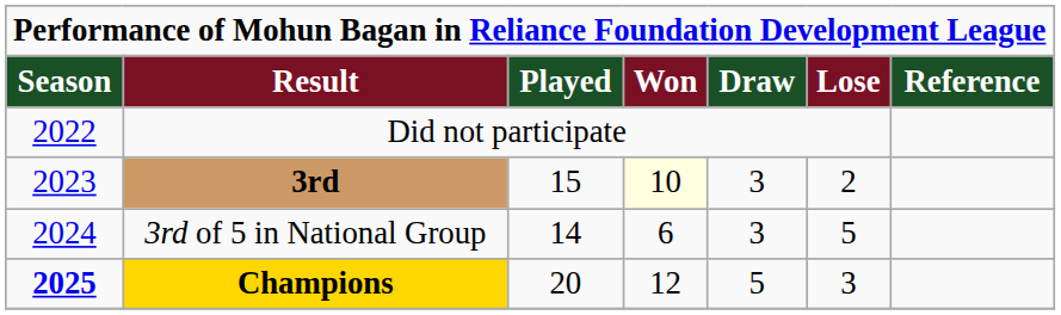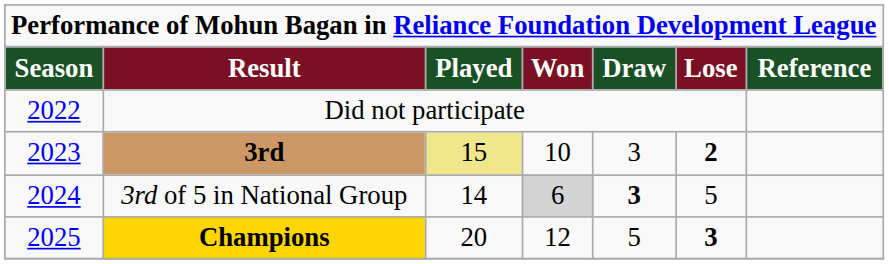3rd | Played: no background -> khaki background
3rd | Won: lightyellow background -> no background
3rd | Lose: normal -> bold
3rd of 5 in National Group | Won: no background -> lightgrey background
3rd of 5 in National Group | Draw: normal -> bold
Champions | Season: bold -> normal
Champions | Lose: normal -> bold
